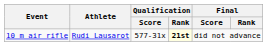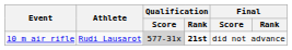10 m air rifle | Qualification / Score: no background -> lightgrey background
10 m air rifle | Qualification / Rank: lightyellow background -> no background
